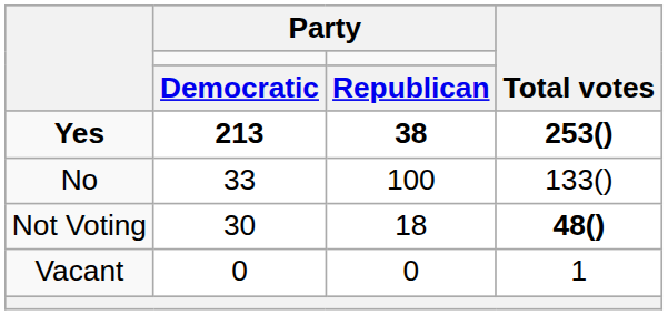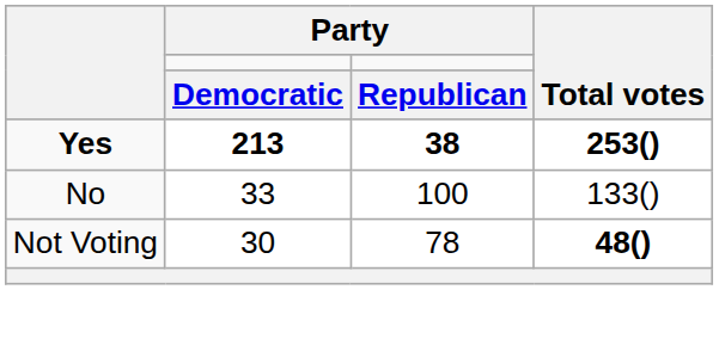Not Voting | column 3: 18 -> 78
- row: Vacant | 0 | 0 | 1
